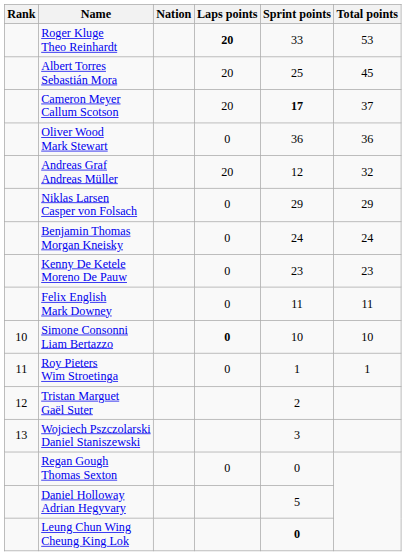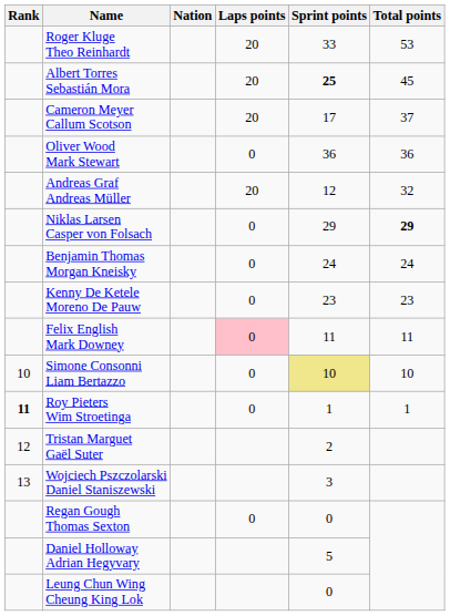Roger Kluge Theo Reinhardt | Laps points: bold -> normal
Albert Torres Sebastián Mora | Sprint points: normal -> bold
Cameron Meyer Callum Scotson | Sprint points: bold -> normal
Niklas Larsen Casper von Folsach | Total points: normal -> bold
Felix English Mark Downey | Laps points: no background -> pink background
Simone Consonni Liam Bertazzo | Laps points: bold -> normal
Simone Consonni Liam Bertazzo | Sprint points: no background -> khaki background
Roy Pieters Wim Stroetinga | Rank: normal -> bold
Leung Chun Wing Cheung King Lok | Sprint points: bold -> normal
